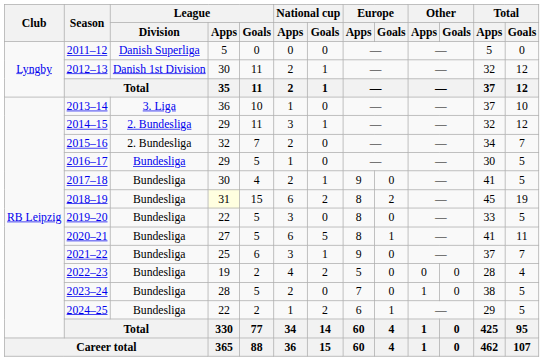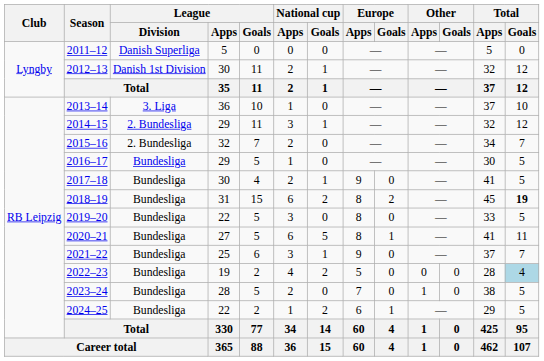2018–19 | League / Apps: lightyellow background -> no background
2018–19 | Total / Goals: normal -> bold
2022–23 | Total / Goals: no background -> lightblue background
